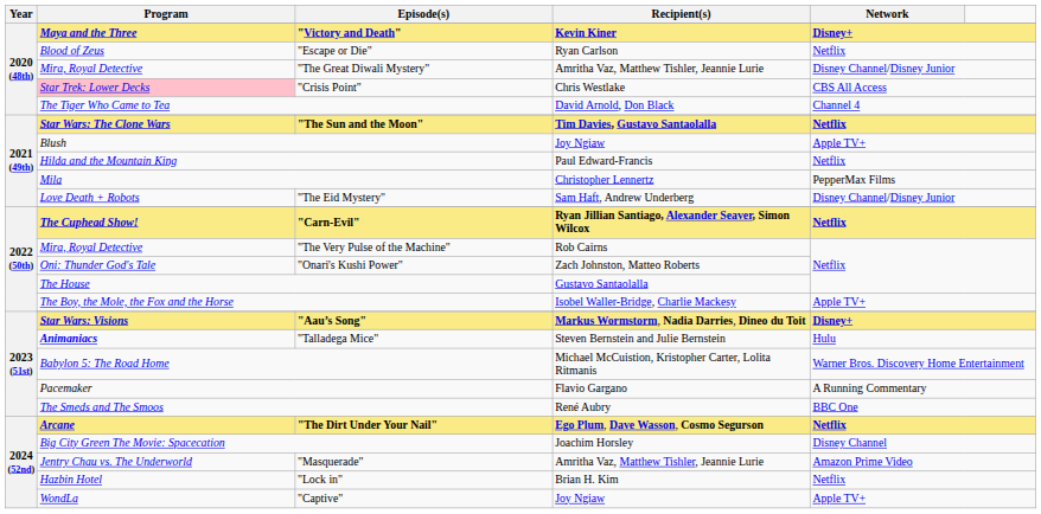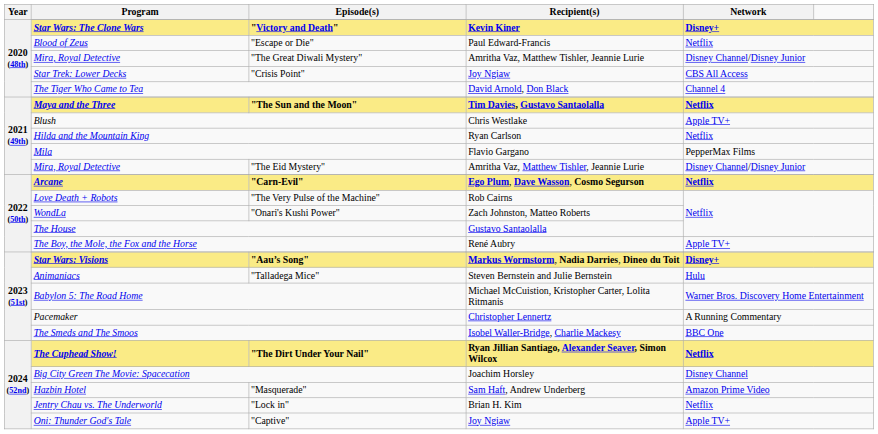"Victory and Death" | Program: Maya and the Three -> Star Wars: The Clone Wars
"Escape or Die" | Recipient(s): Ryan Carlson -> Paul Edward-Francis
"Crisis Point" | Program: pink background -> no background
"Crisis Point" | Recipient(s): Chris Westlake -> Joy Ngiaw
"The Sun and the Moon" | Program: Star Wars: The Clone Wars -> Maya and the Three
Blush | Recipient(s): Joy Ngiaw -> Chris Westlake
Hilda and the Mountain King | Recipient(s): Paul Edward-Francis -> Ryan Carlson
Mila | Recipient(s): Christopher Lennertz -> Flavio Gargano
"The Eid Mystery" | Program: Love Death + Robots -> Mira, Royal Detective
"The Eid Mystery" | Recipient(s): Sam Haft, Andrew Underberg -> Amritha Vaz, Matthew Tishler, Jeannie Lurie
"Carn-Evil" | Program: The Cuphead Show! -> Arcane
"Carn-Evil" | Recipient(s): Ryan Jillian Santiago, Alexander Seaver, Simon Wilcox -> Ego Plum, Dave Wasson, Cosmo Segurson
"The Very Pulse of the Machine" | Program: Mira, Royal Detective -> Love Death + Robots
"Onari's Kushi Power" | Program: Oni: Thunder God's Tale -> WondLa
The Boy, the Mole, the Fox and the Horse | Recipient(s): Isobel Waller-Bridge, Charlie Mackesy -> René Aubry
"Talladega Mice" | Program: bold -> normal
Pacemaker | Recipient(s): Flavio Gargano -> Christopher Lennertz
The Smeds and The Smoos | Recipient(s): René Aubry -> Isobel Waller-Bridge, Charlie Mackesy
"The Dirt Under Your Nail" | Program: Arcane -> The Cuphead Show!
"The Dirt Under Your Nail" | Recipient(s): Ego Plum, Dave Wasson, Cosmo Segurson -> Ryan Jillian Santiago, Alexander Seaver, Simon Wilcox
"Masquerade" | Program: Jentry Chau vs. The Underworld -> Hazbin Hotel
"Masquerade" | Recipient(s): Amritha Vaz, Matthew Tishler, Jeannie Lurie -> Sam Haft, Andrew Underberg
"Lock in" | Program: Hazbin Hotel -> Jentry Chau vs. The Underworld
"Captive" | Program: WondLa -> Oni: Thunder God's Tale
